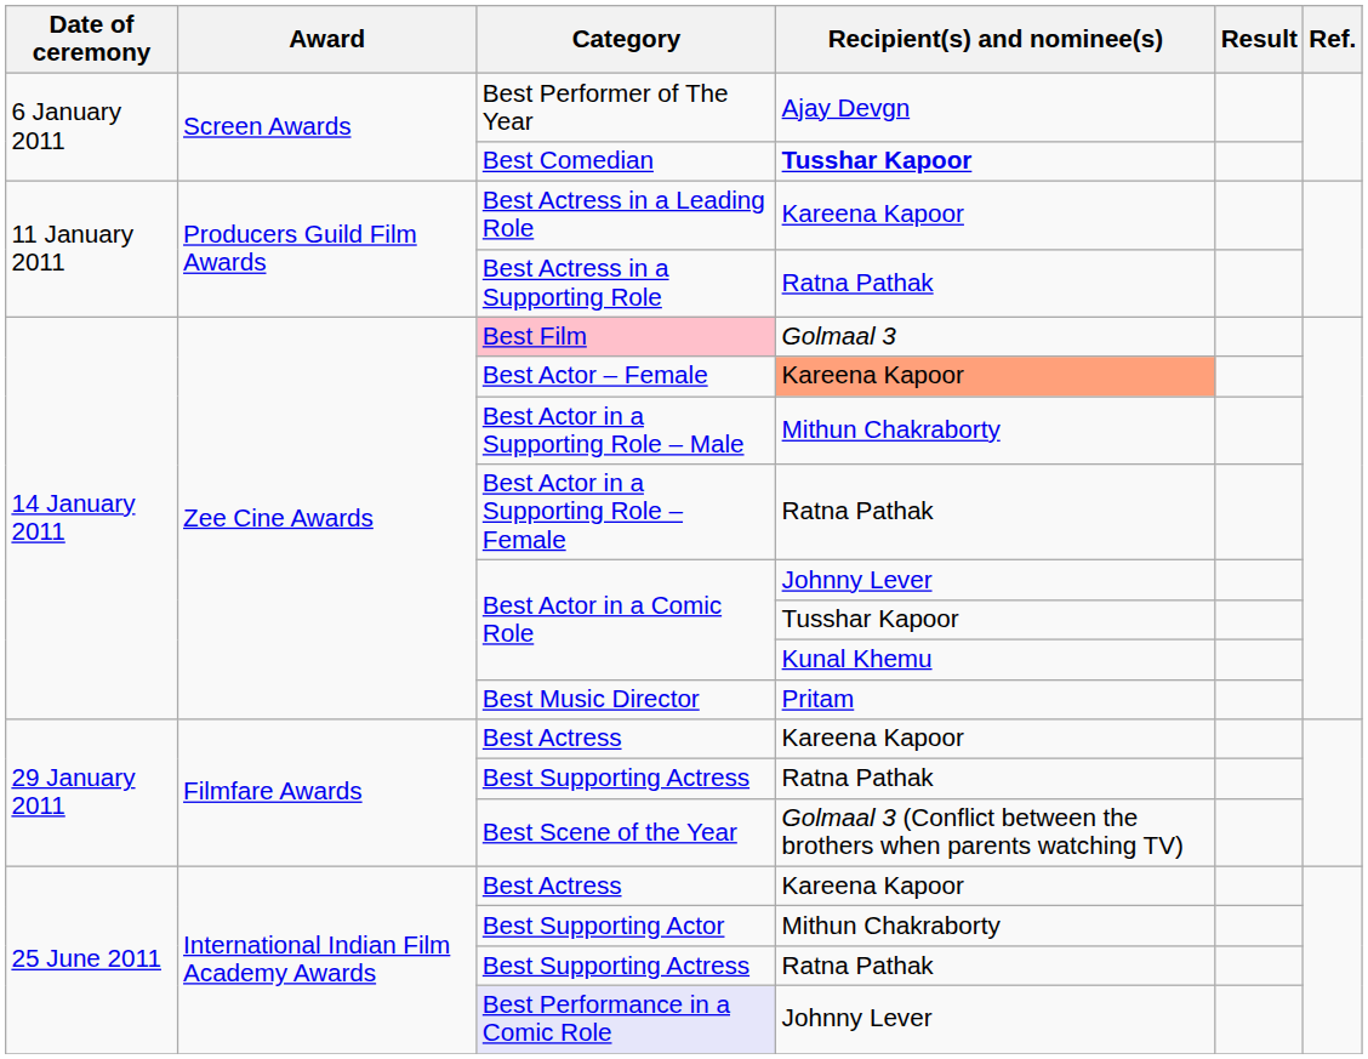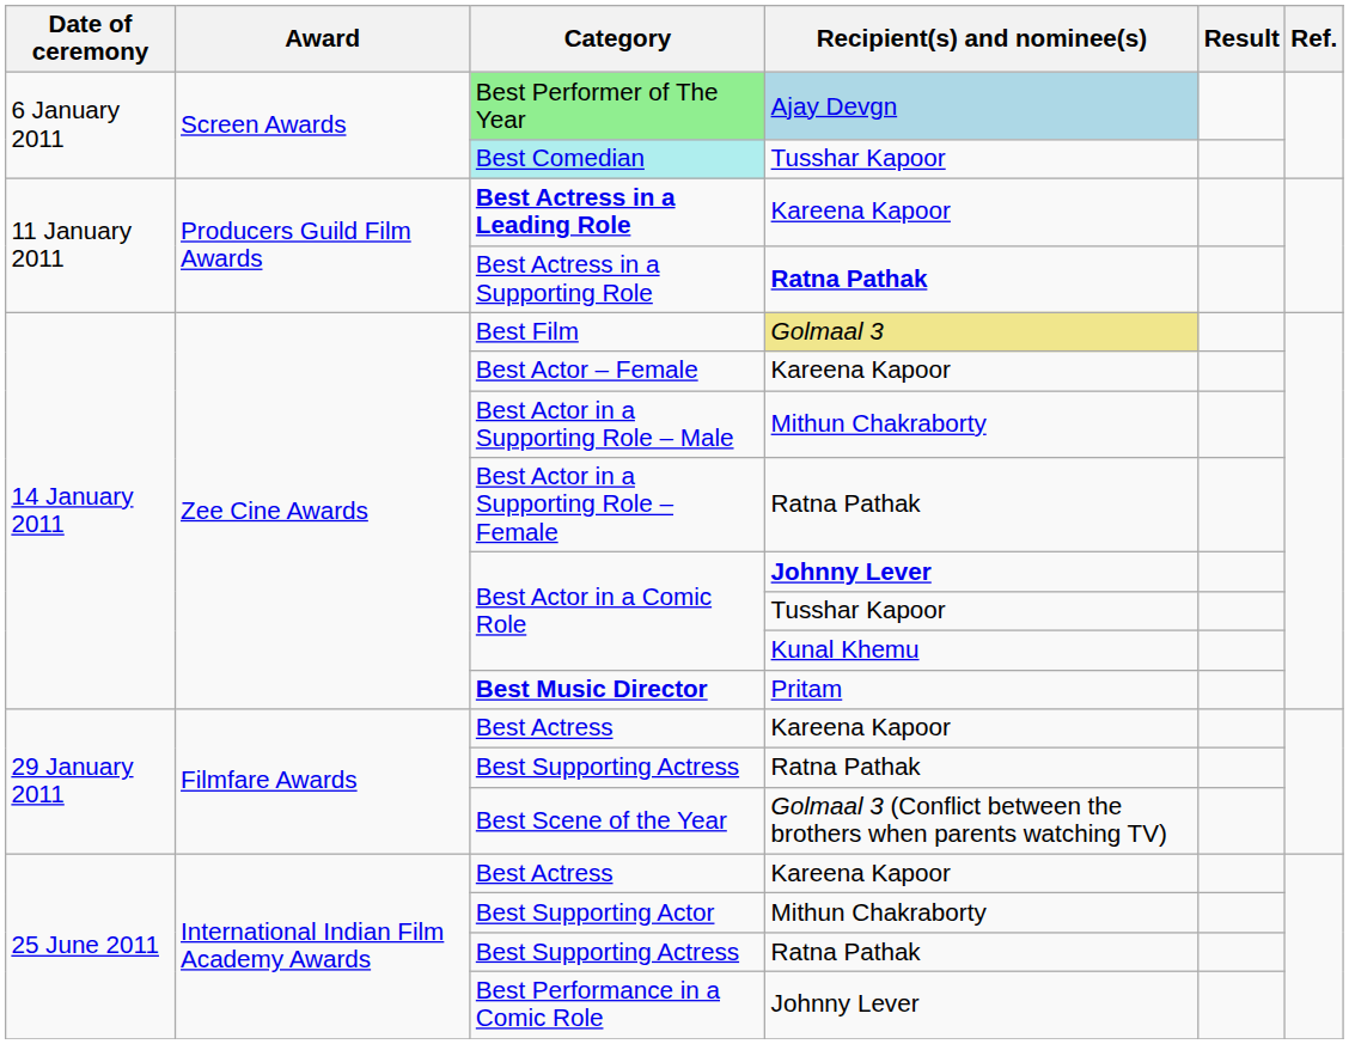Best Performer of The Year | Category: no background -> lightgreen background
Best Performer of The Year | Recipient(s) and nominee(s): no background -> lightblue background
Best Comedian | Category: no background -> paleturquoise background
Best Comedian | Recipient(s) and nominee(s): bold -> normal
Best Actress in a Leading Role | Category: normal -> bold
Best Actress in a Supporting Role | Recipient(s) and nominee(s): normal -> bold
Best Film | Category: pink background -> no background
Best Film | Recipient(s) and nominee(s): no background -> khaki background
Best Actor – Female | Recipient(s) and nominee(s): lightsalmon background -> no background
Best Actor in a Comic Role / Johnny Lever | Recipient(s) and nominee(s): normal -> bold
Best Music Director | Category: normal -> bold
Best Performance in a Comic Role | Category: lavender background -> no background
